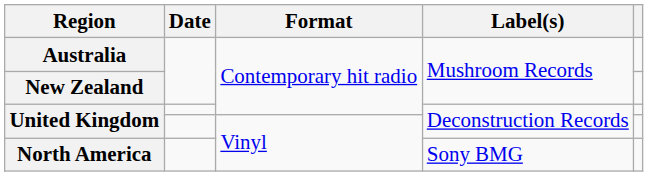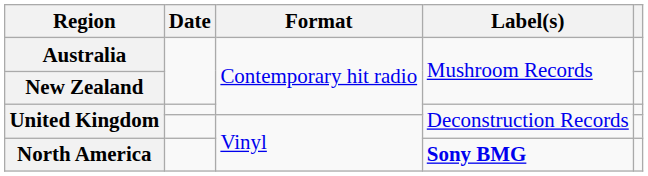North America | Label(s): normal -> bold
